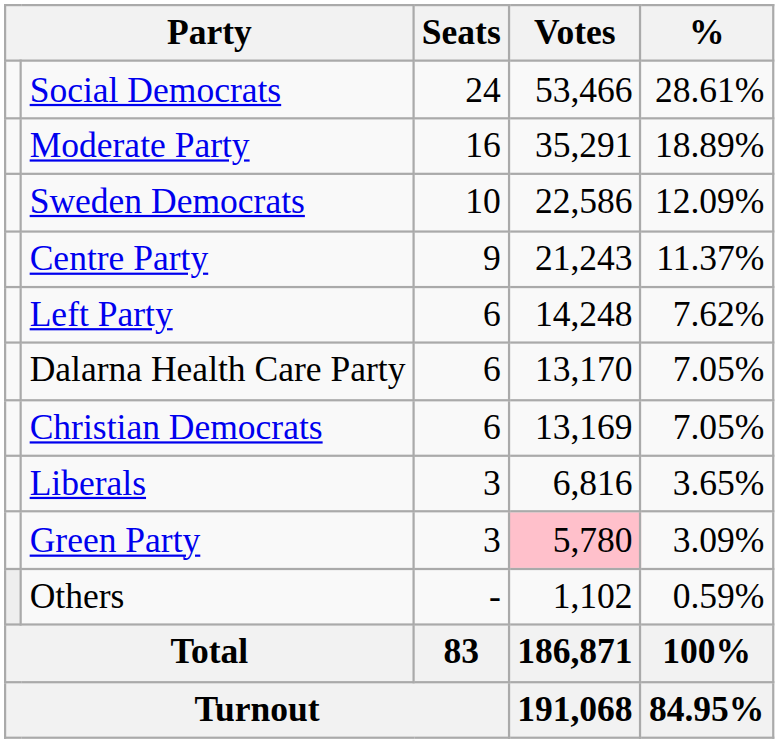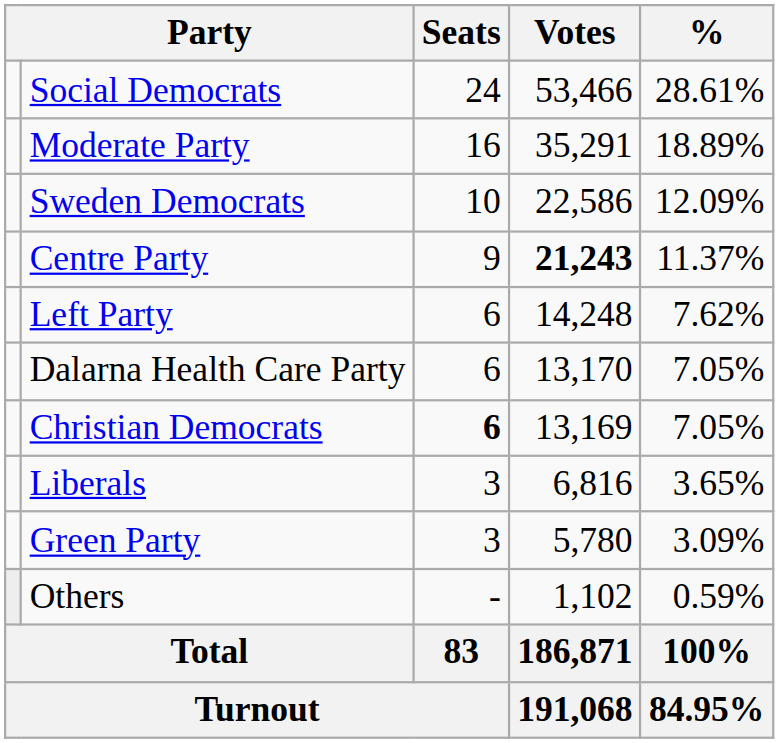Centre Party | Votes: normal -> bold
Christian Democrats | Seats: normal -> bold
Green Party | Votes: pink background -> no background
